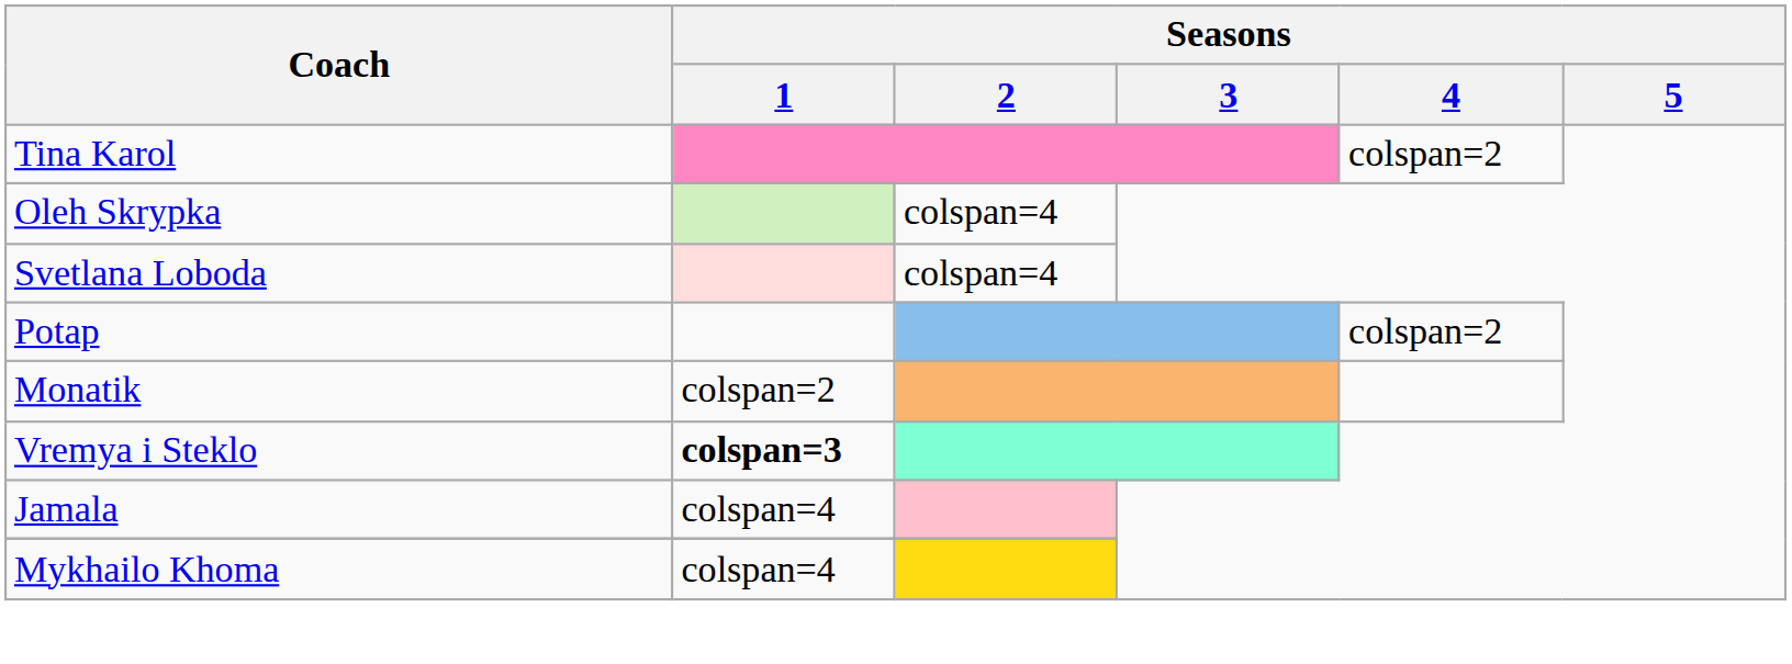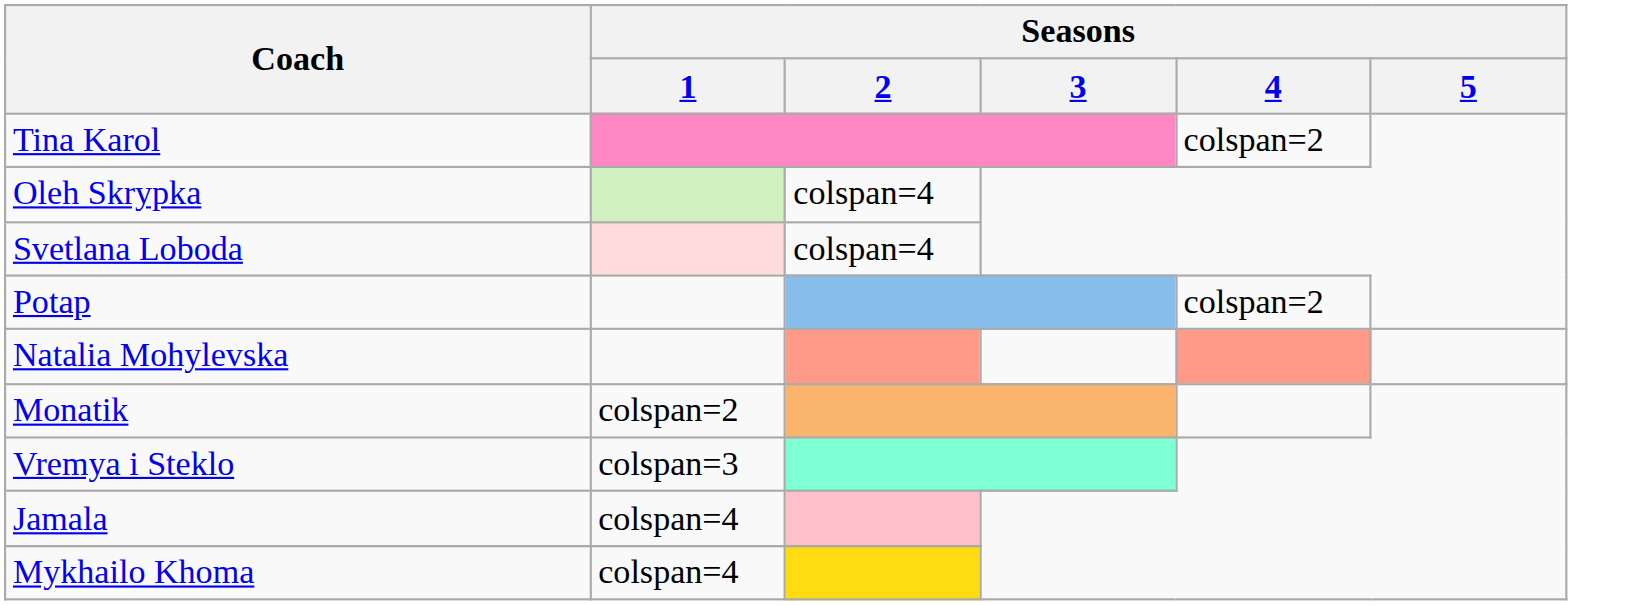+ row: Natalia Mohylevska
Vremya i Steklo | Seasons / 1: bold -> normal
